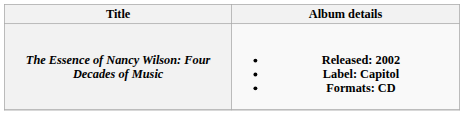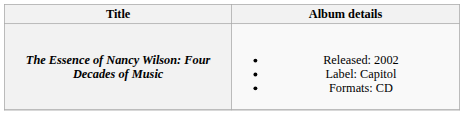The Essence of Nancy Wilson: Four Decades of Music | Album details: bold -> normal
